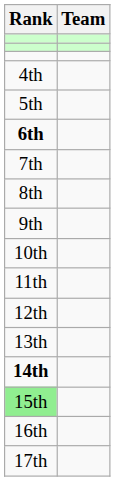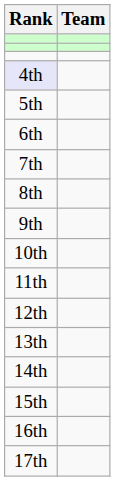row 5 | Rank: no background -> lavender background
row 7 | Rank: bold -> normal
row 15 | Rank: bold -> normal
row 16 | Rank: lightgreen background -> no background
